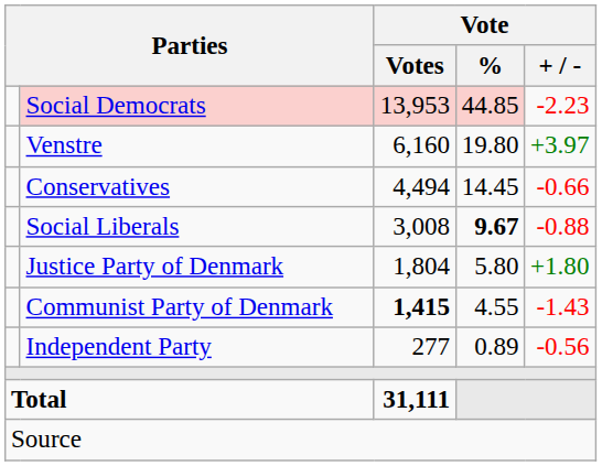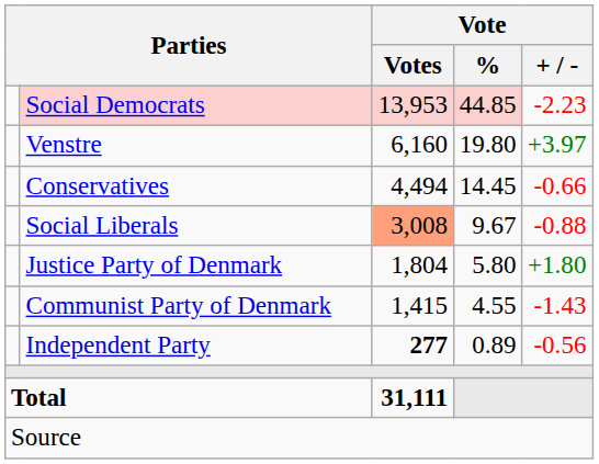Social Liberals | Vote / Votes: no background -> lightsalmon background
Social Liberals | Vote / %: bold -> normal
Communist Party of Denmark | Vote / Votes: bold -> normal
Independent Party | Vote / Votes: normal -> bold
